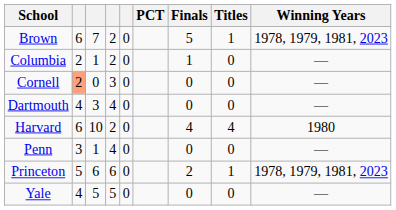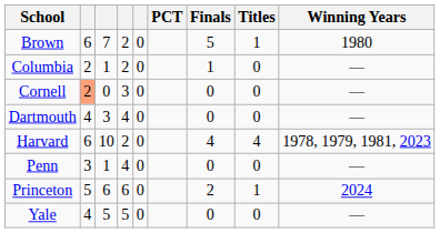Brown | Winning Years: 1978, 1979, 1981, 2023 -> 1980
Harvard | Winning Years: 1980 -> 1978, 1979, 1981, 2023
Princeton | Winning Years: 1978, 1979, 1981, 2023 -> 2024
